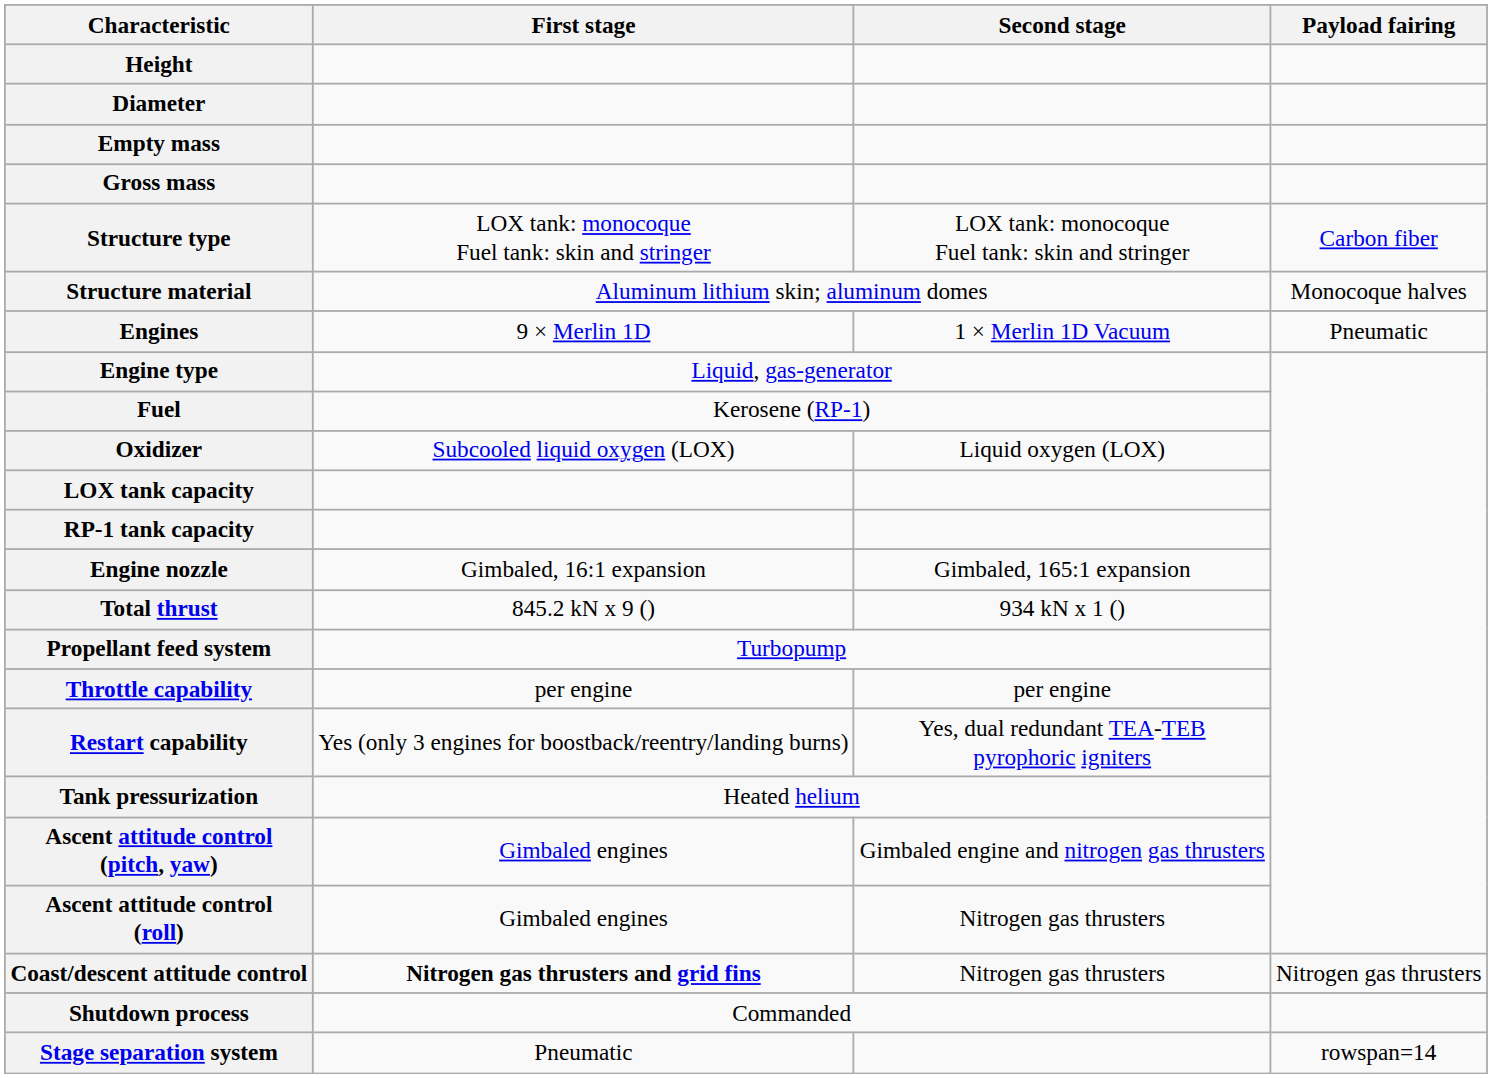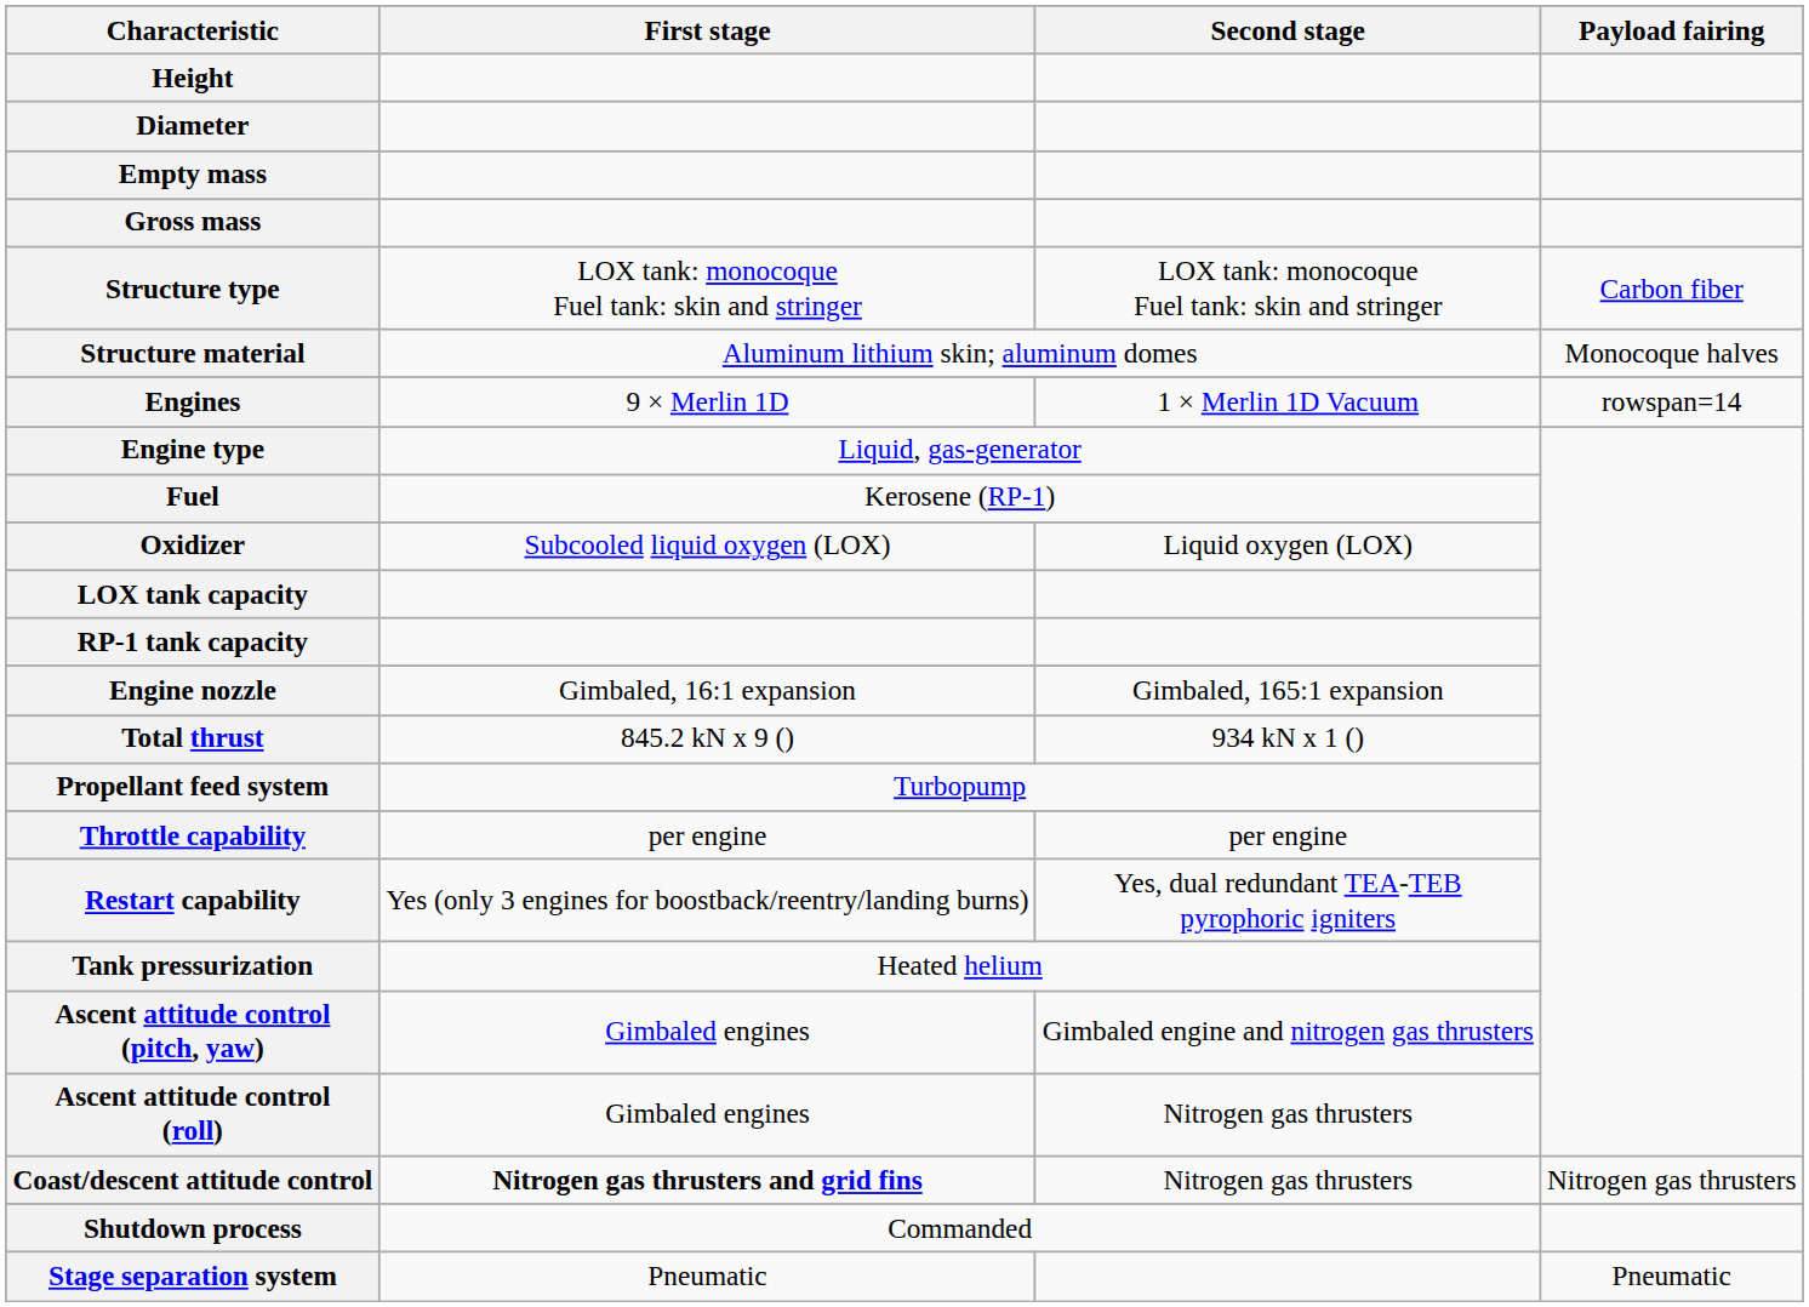Engines | Payload fairing: Pneumatic -> rowspan=14
Stage separation system | Payload fairing: rowspan=14 -> Pneumatic
